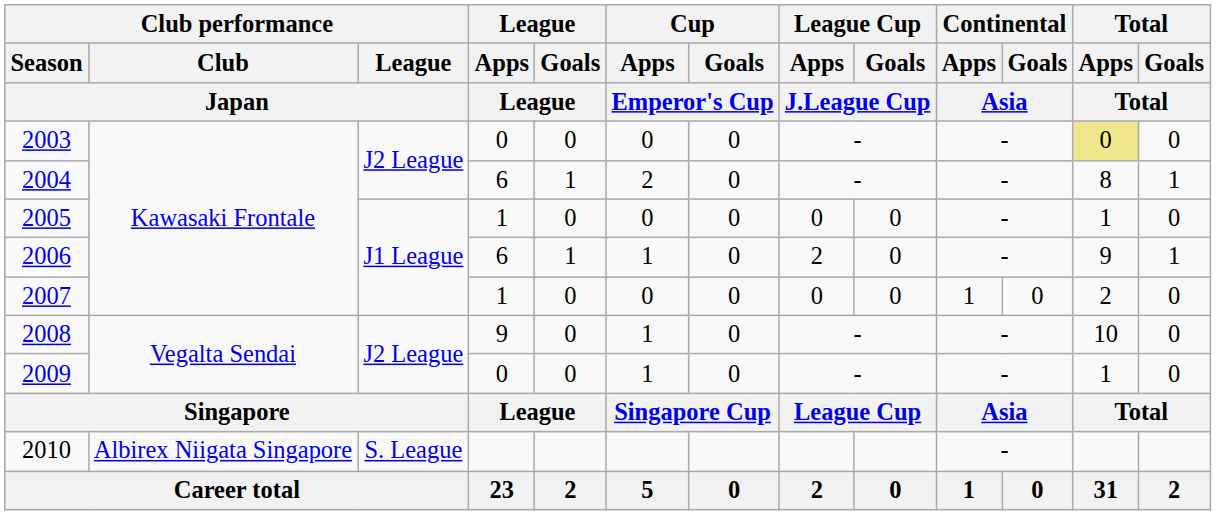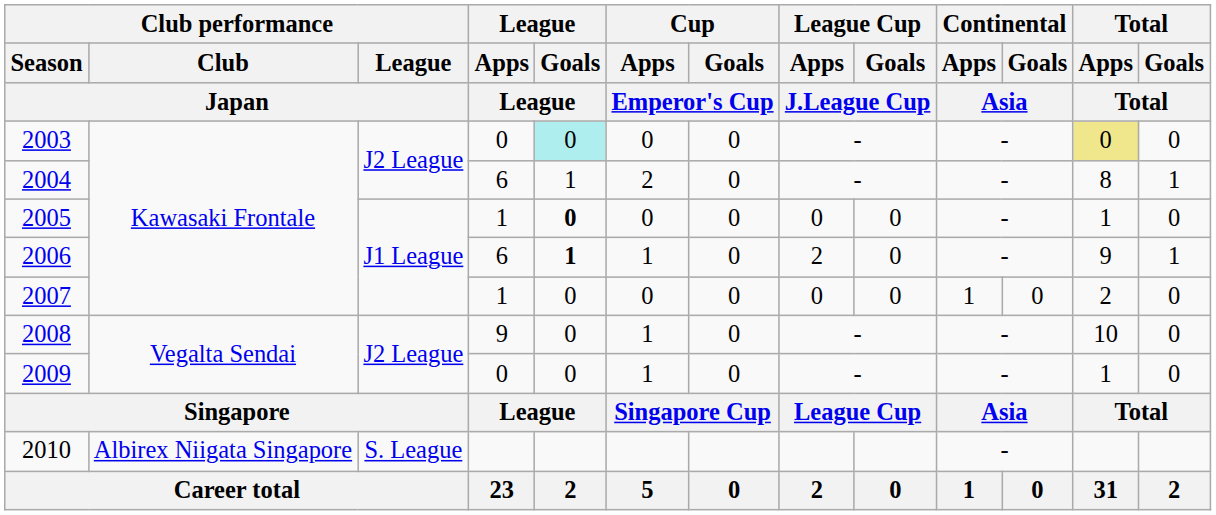2003 | League / Goals / League: no background -> paleturquoise background
2005 | League / Goals / League: normal -> bold
2006 | League / Goals / League: normal -> bold
